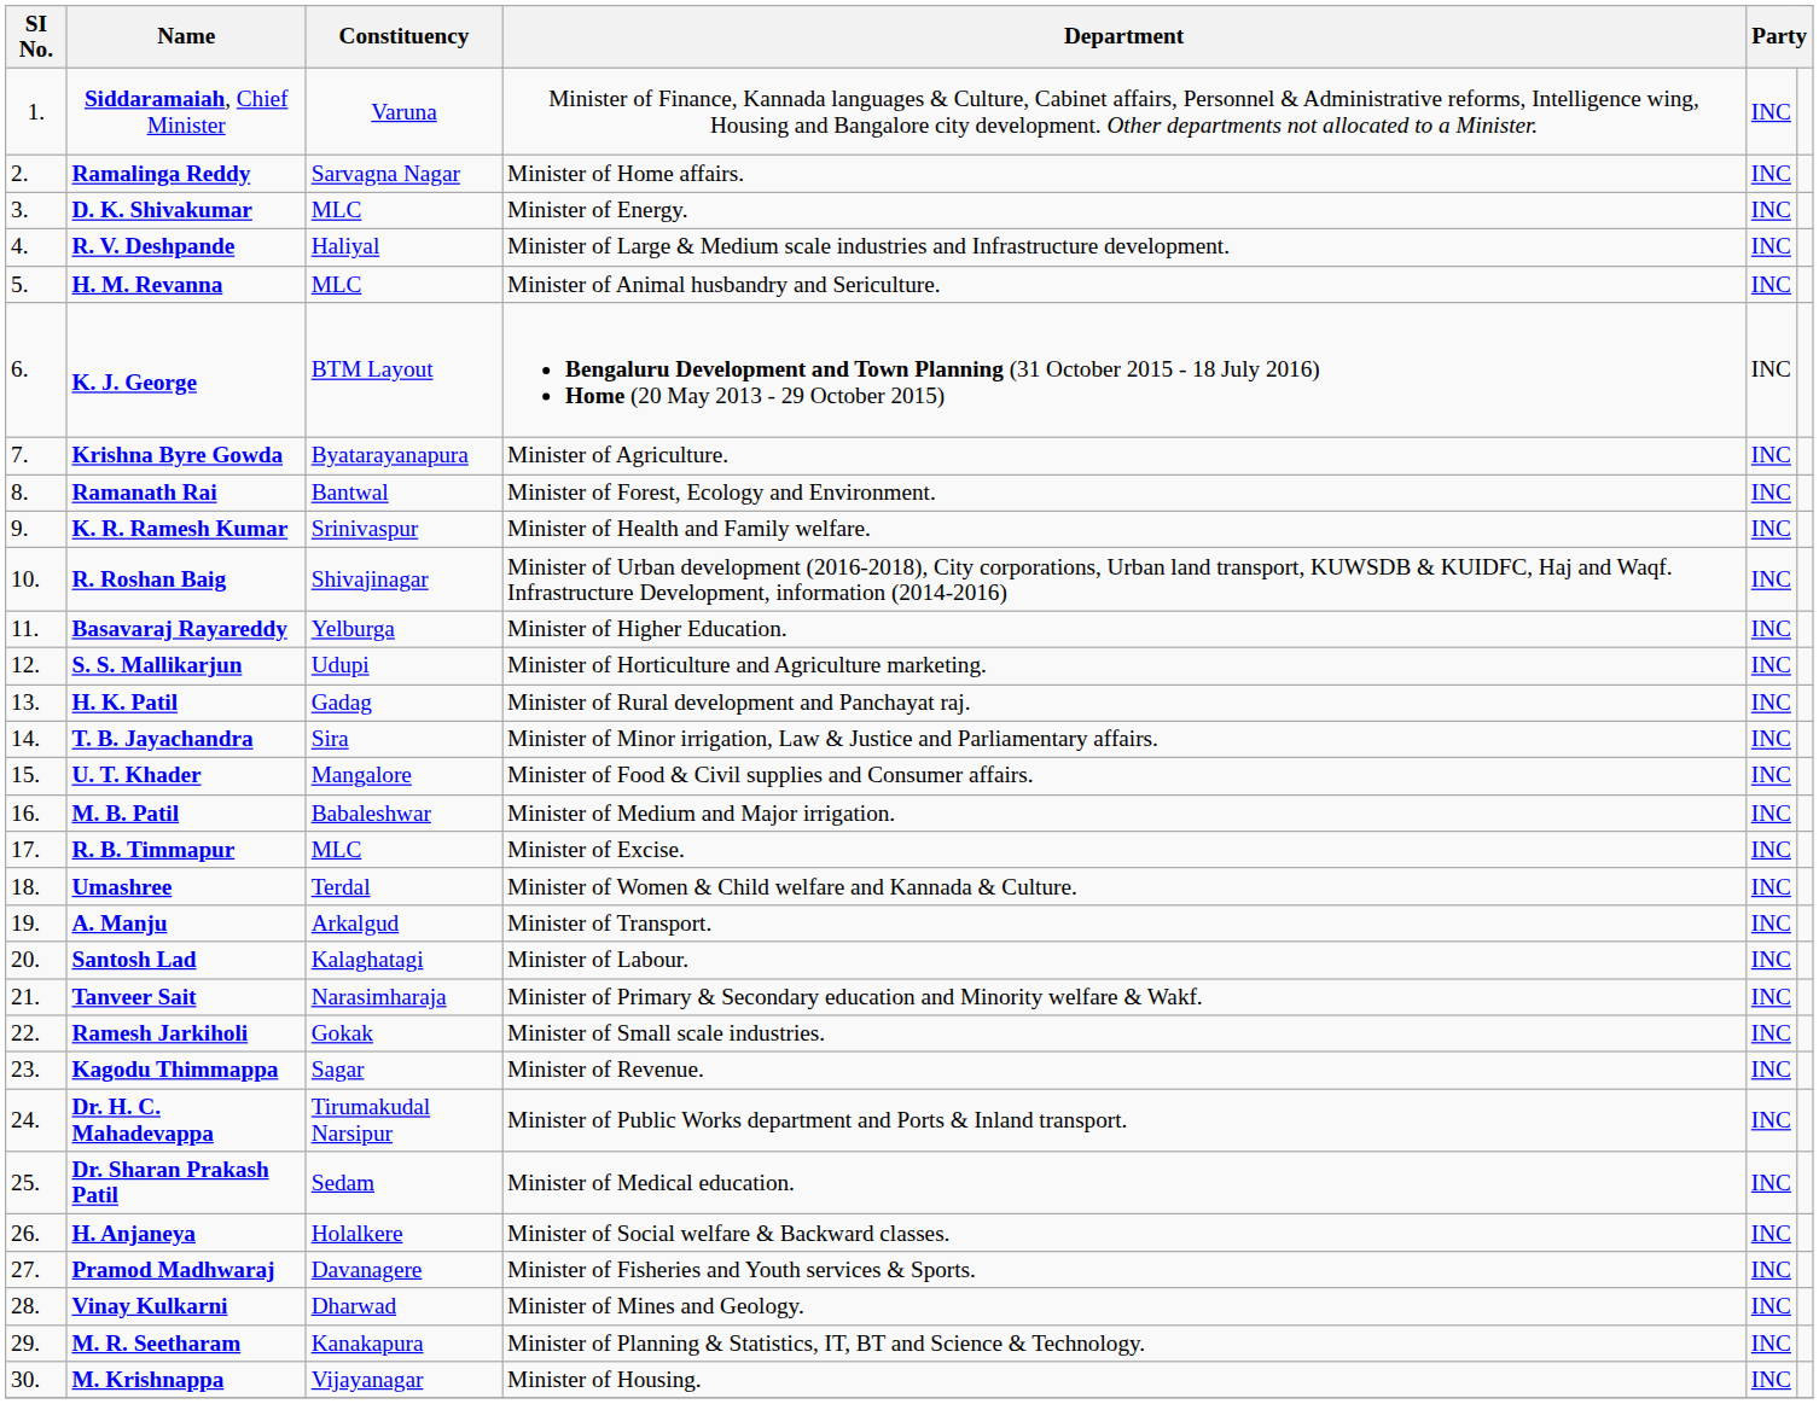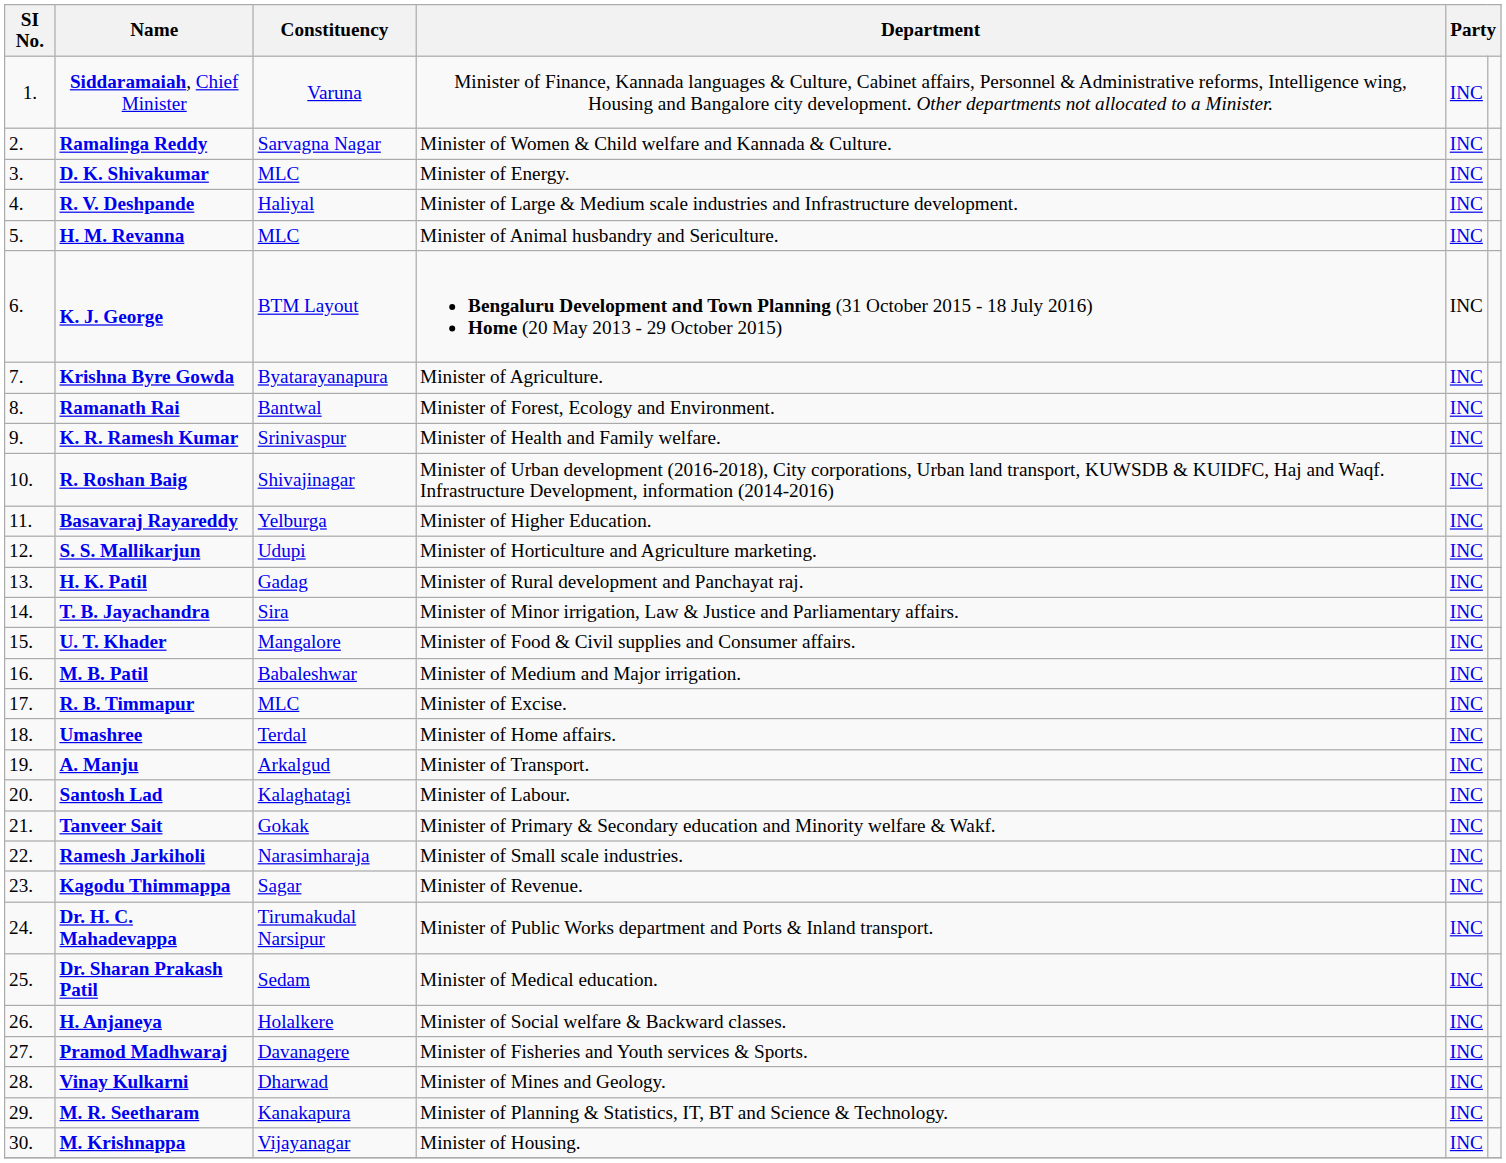Ramalinga Reddy | Department: Minister of Home affairs. -> Minister of Women & Child welfare and Kannada & Culture.
Umashree | Department: Minister of Women & Child welfare and Kannada & Culture. -> Minister of Home affairs.
Tanveer Sait | Constituency: Narasimharaja -> Gokak
Ramesh Jarkiholi | Constituency: Gokak -> Narasimharaja
